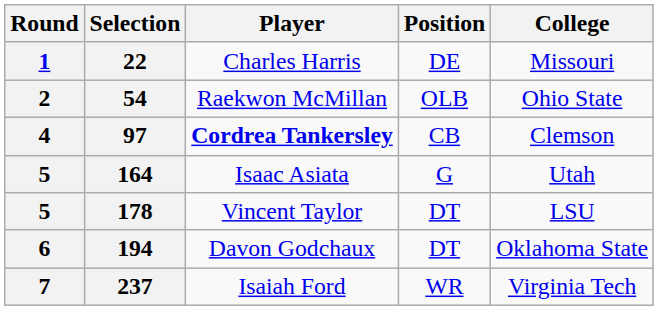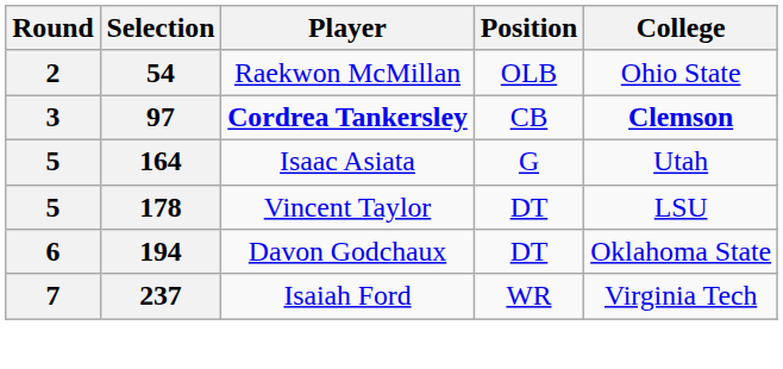- row: 1 | 22 | Charles Harris | DE | Missouri
97 | Round: 4 -> 3
97 | College: normal -> bold
